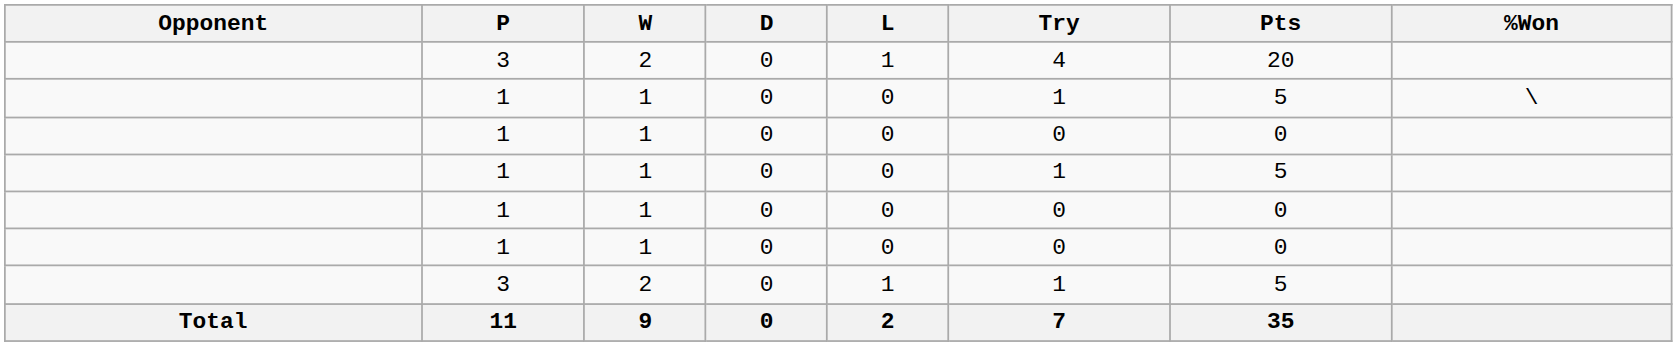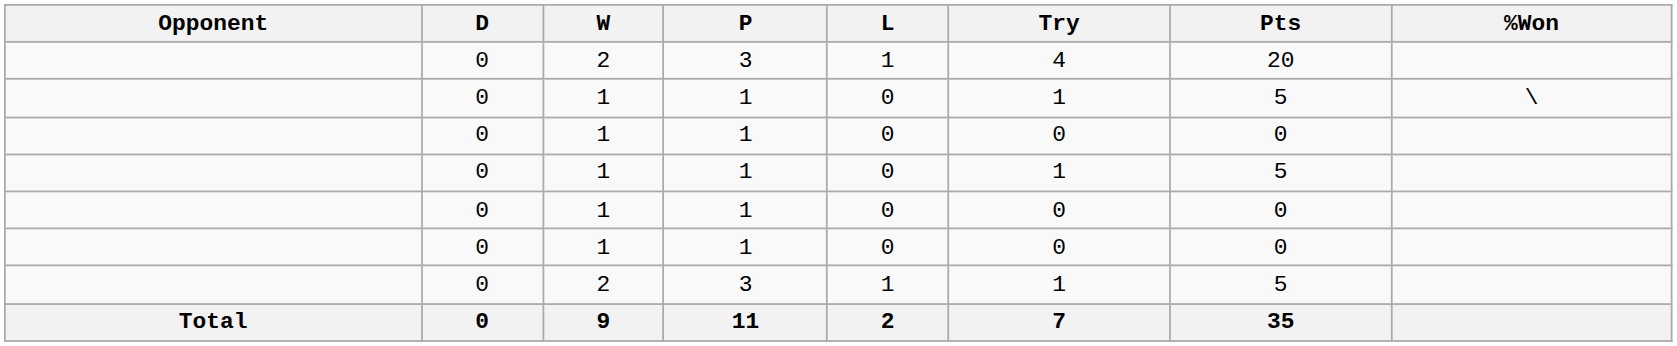columns swapped: P <-> D
